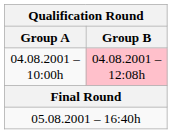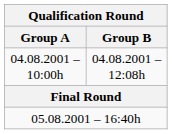04.08.2001 – 10:00h | Group B: pink background -> no background
